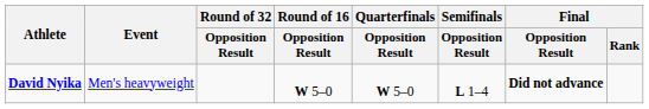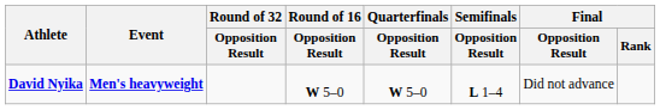David Nyika | Event: normal -> bold
David Nyika | Final / Opposition Result: bold -> normal
